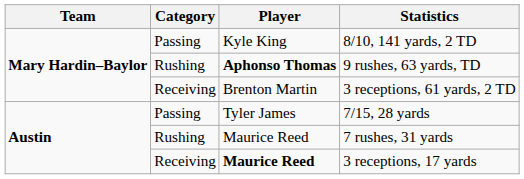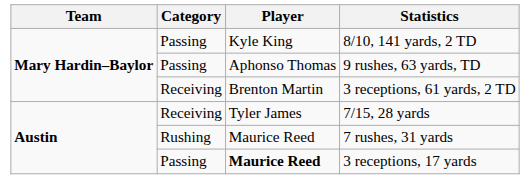9 rushes, 63 yards, TD | Category: Rushing -> Passing
9 rushes, 63 yards, TD | Player: bold -> normal
7/15, 28 yards | Category: Passing -> Receiving
3 receptions, 17 yards | Category: Receiving -> Passing
